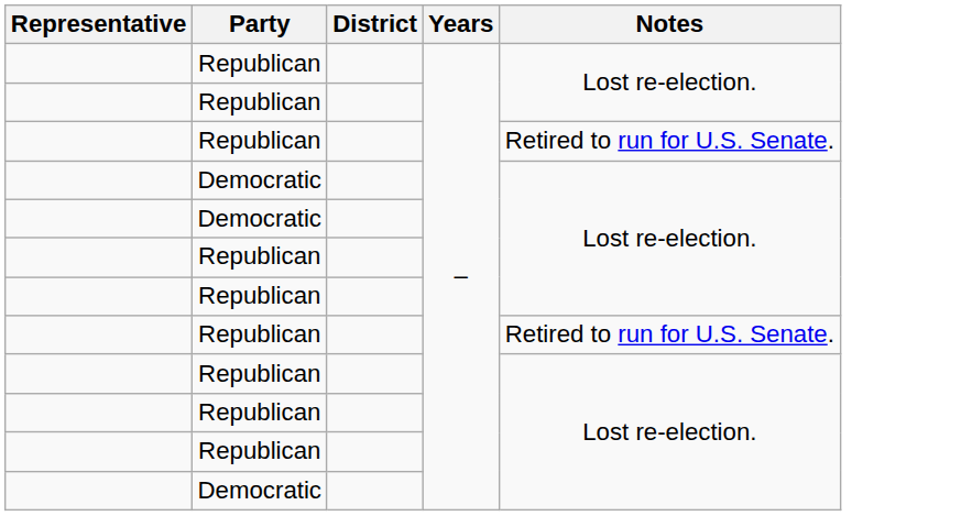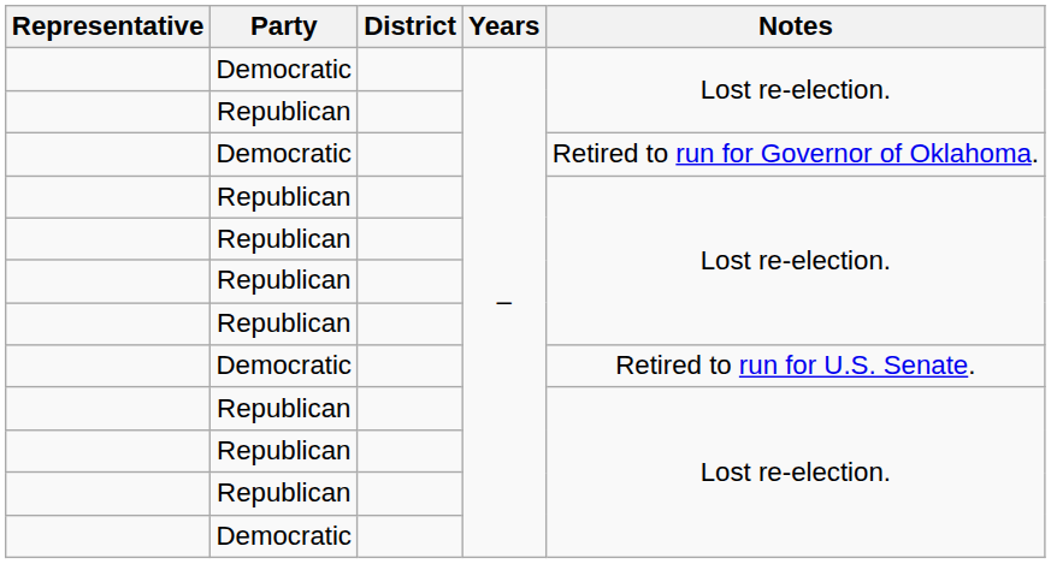row 2 | Party: Republican -> Democratic
row 4 | Party: Republican -> Democratic
row 4 | Notes: Retired to run for U.S. Senate. -> Retired to run for Governor of Oklahoma.
row 5 | Party: Democratic -> Republican
row 6 | Party: Democratic -> Republican
row 9 | Party: Republican -> Democratic
